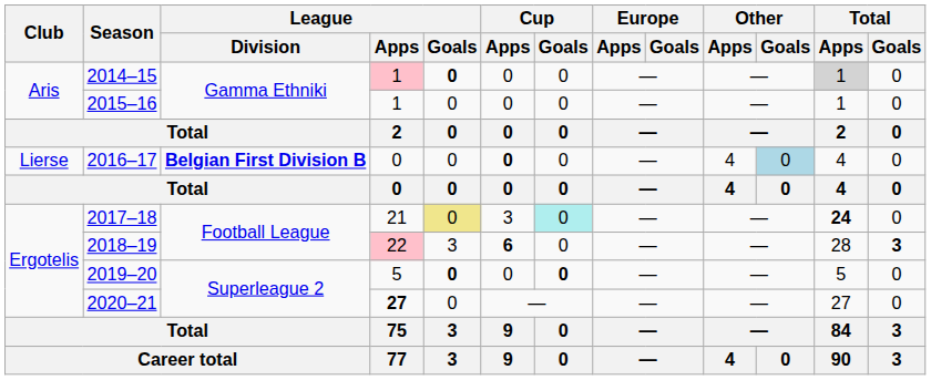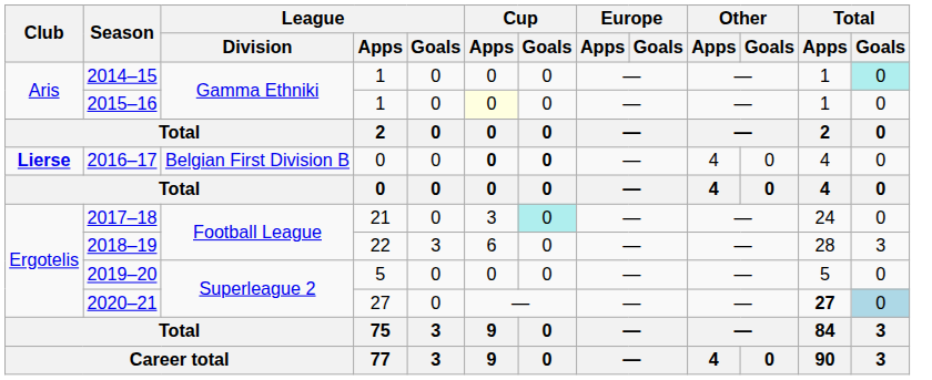2014–15 | League / Apps: pink background -> no background
2014–15 | League / Goals: bold -> normal
2014–15 | Total / Apps: lightgrey background -> no background
2014–15 | Total / Goals: no background -> paleturquoise background
2015–16 | Cup / Apps: no background -> lightyellow background
2016–17 | Club: normal -> bold
2016–17 | League / Division: bold -> normal
2016–17 | Cup / Goals: normal -> bold
2016–17 | Other / Goals: lightblue background -> no background
2017–18 | League / Goals: khaki background -> no background
2017–18 | Total / Apps: bold -> normal
2018–19 | League / Apps: pink background -> no background
2018–19 | Cup / Apps: bold -> normal
2018–19 | Total / Goals: bold -> normal
2019–20 | League / Goals: bold -> normal
2019–20 | Cup / Goals: bold -> normal
2020–21 | League / Apps: bold -> normal
2020–21 | Total / Apps: normal -> bold
2020–21 | Total / Goals: no background -> lightblue background
